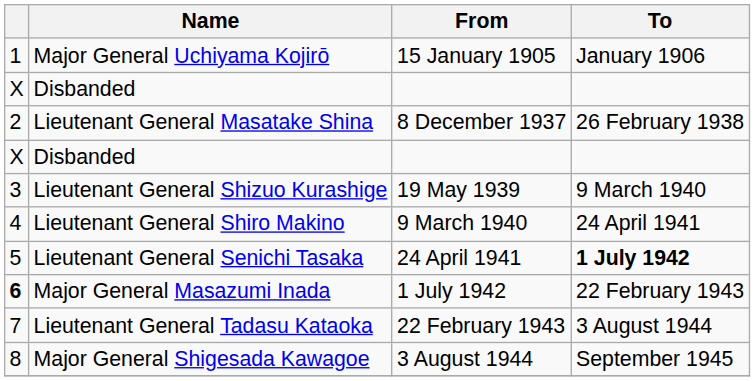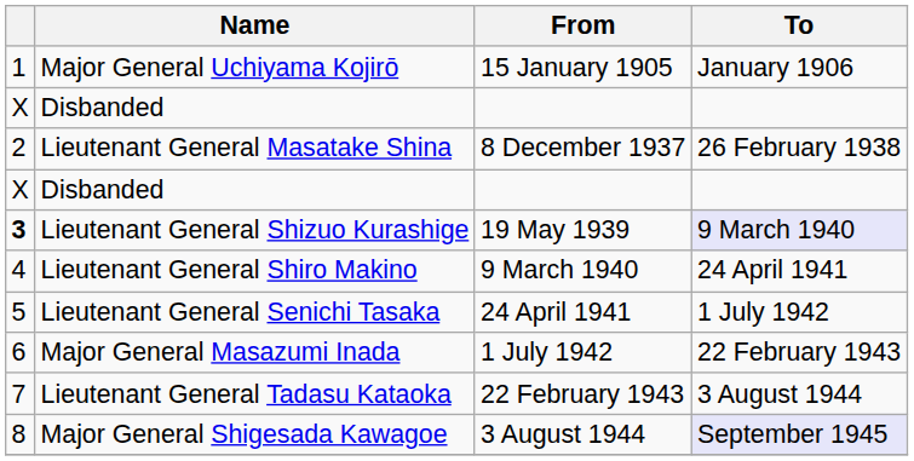Lieutenant General Shizuo Kurashige | column 1: normal -> bold
Lieutenant General Shizuo Kurashige | To: no background -> lavender background
Lieutenant General Senichi Tasaka | To: bold -> normal
Major General Masazumi Inada | column 1: bold -> normal
Major General Shigesada Kawagoe | To: no background -> lavender background
